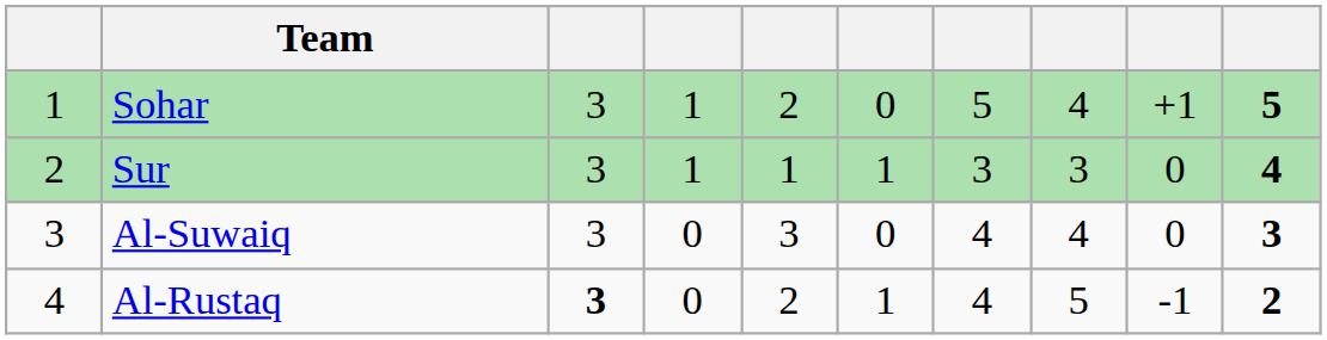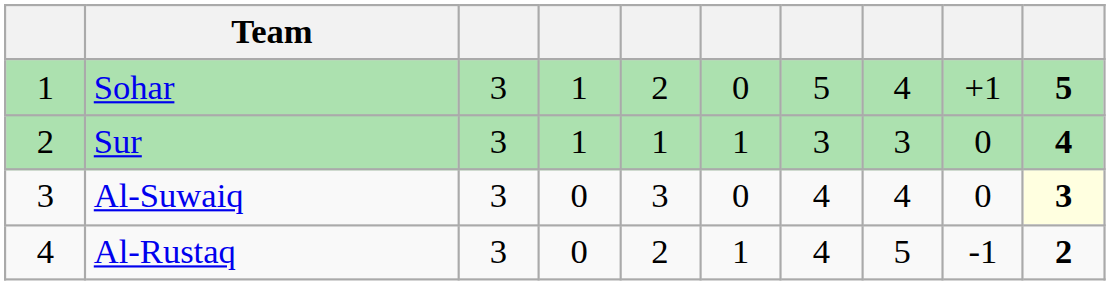Al-Suwaiq | column 10: no background -> lightyellow background
Al-Rustaq | column 3: bold -> normal
